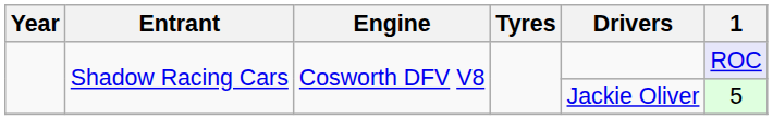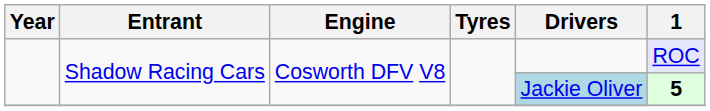row 3 | Drivers: no background -> lightblue background
row 3 | 1: normal -> bold
